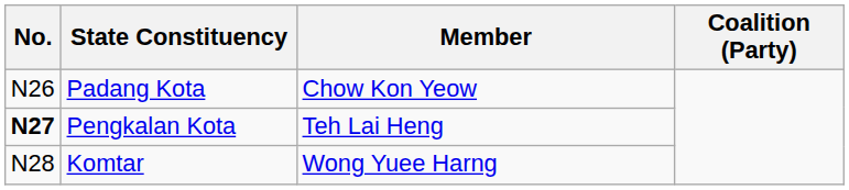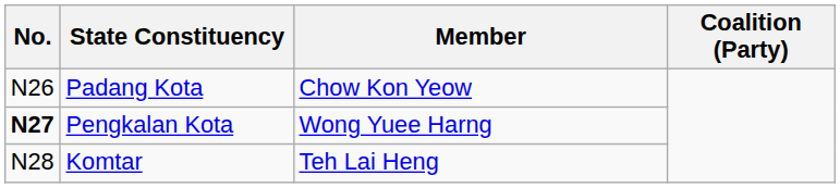Pengkalan Kota | Member: Teh Lai Heng -> Wong Yuee Harng
Komtar | Member: Wong Yuee Harng -> Teh Lai Heng
